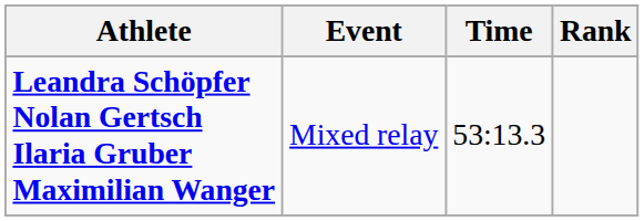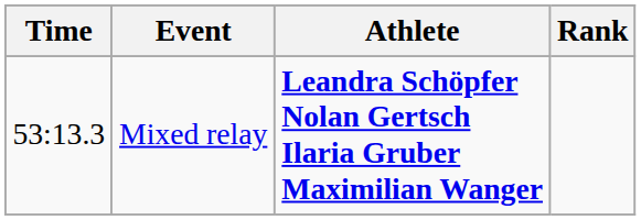columns swapped: Athlete <-> Time
